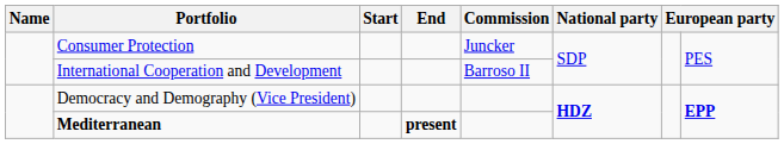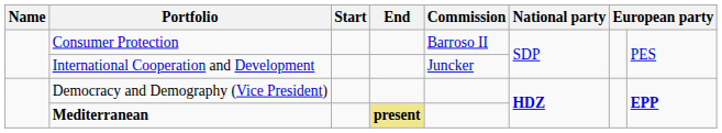Consumer Protection | Commission: Juncker -> Barroso II
International Cooperation and Development | Commission: Barroso II -> Juncker
Mediterranean | End: no background -> khaki background
